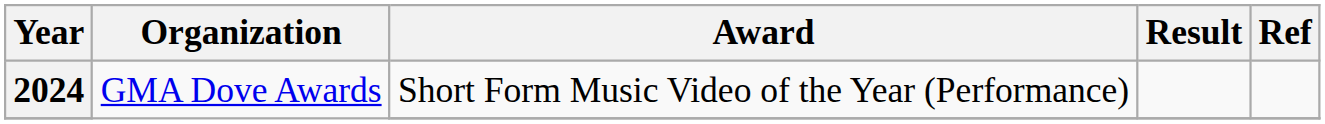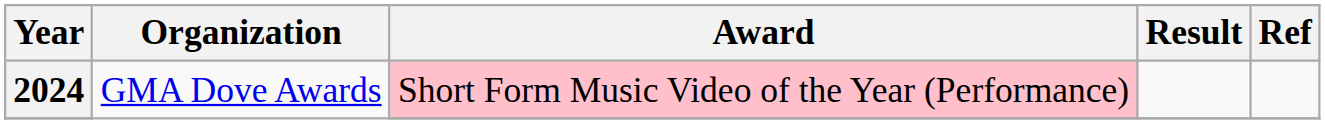2024 | Award: no background -> pink background
